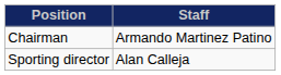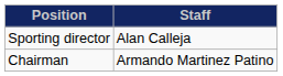rows swapped: Chairman <-> Sporting director
